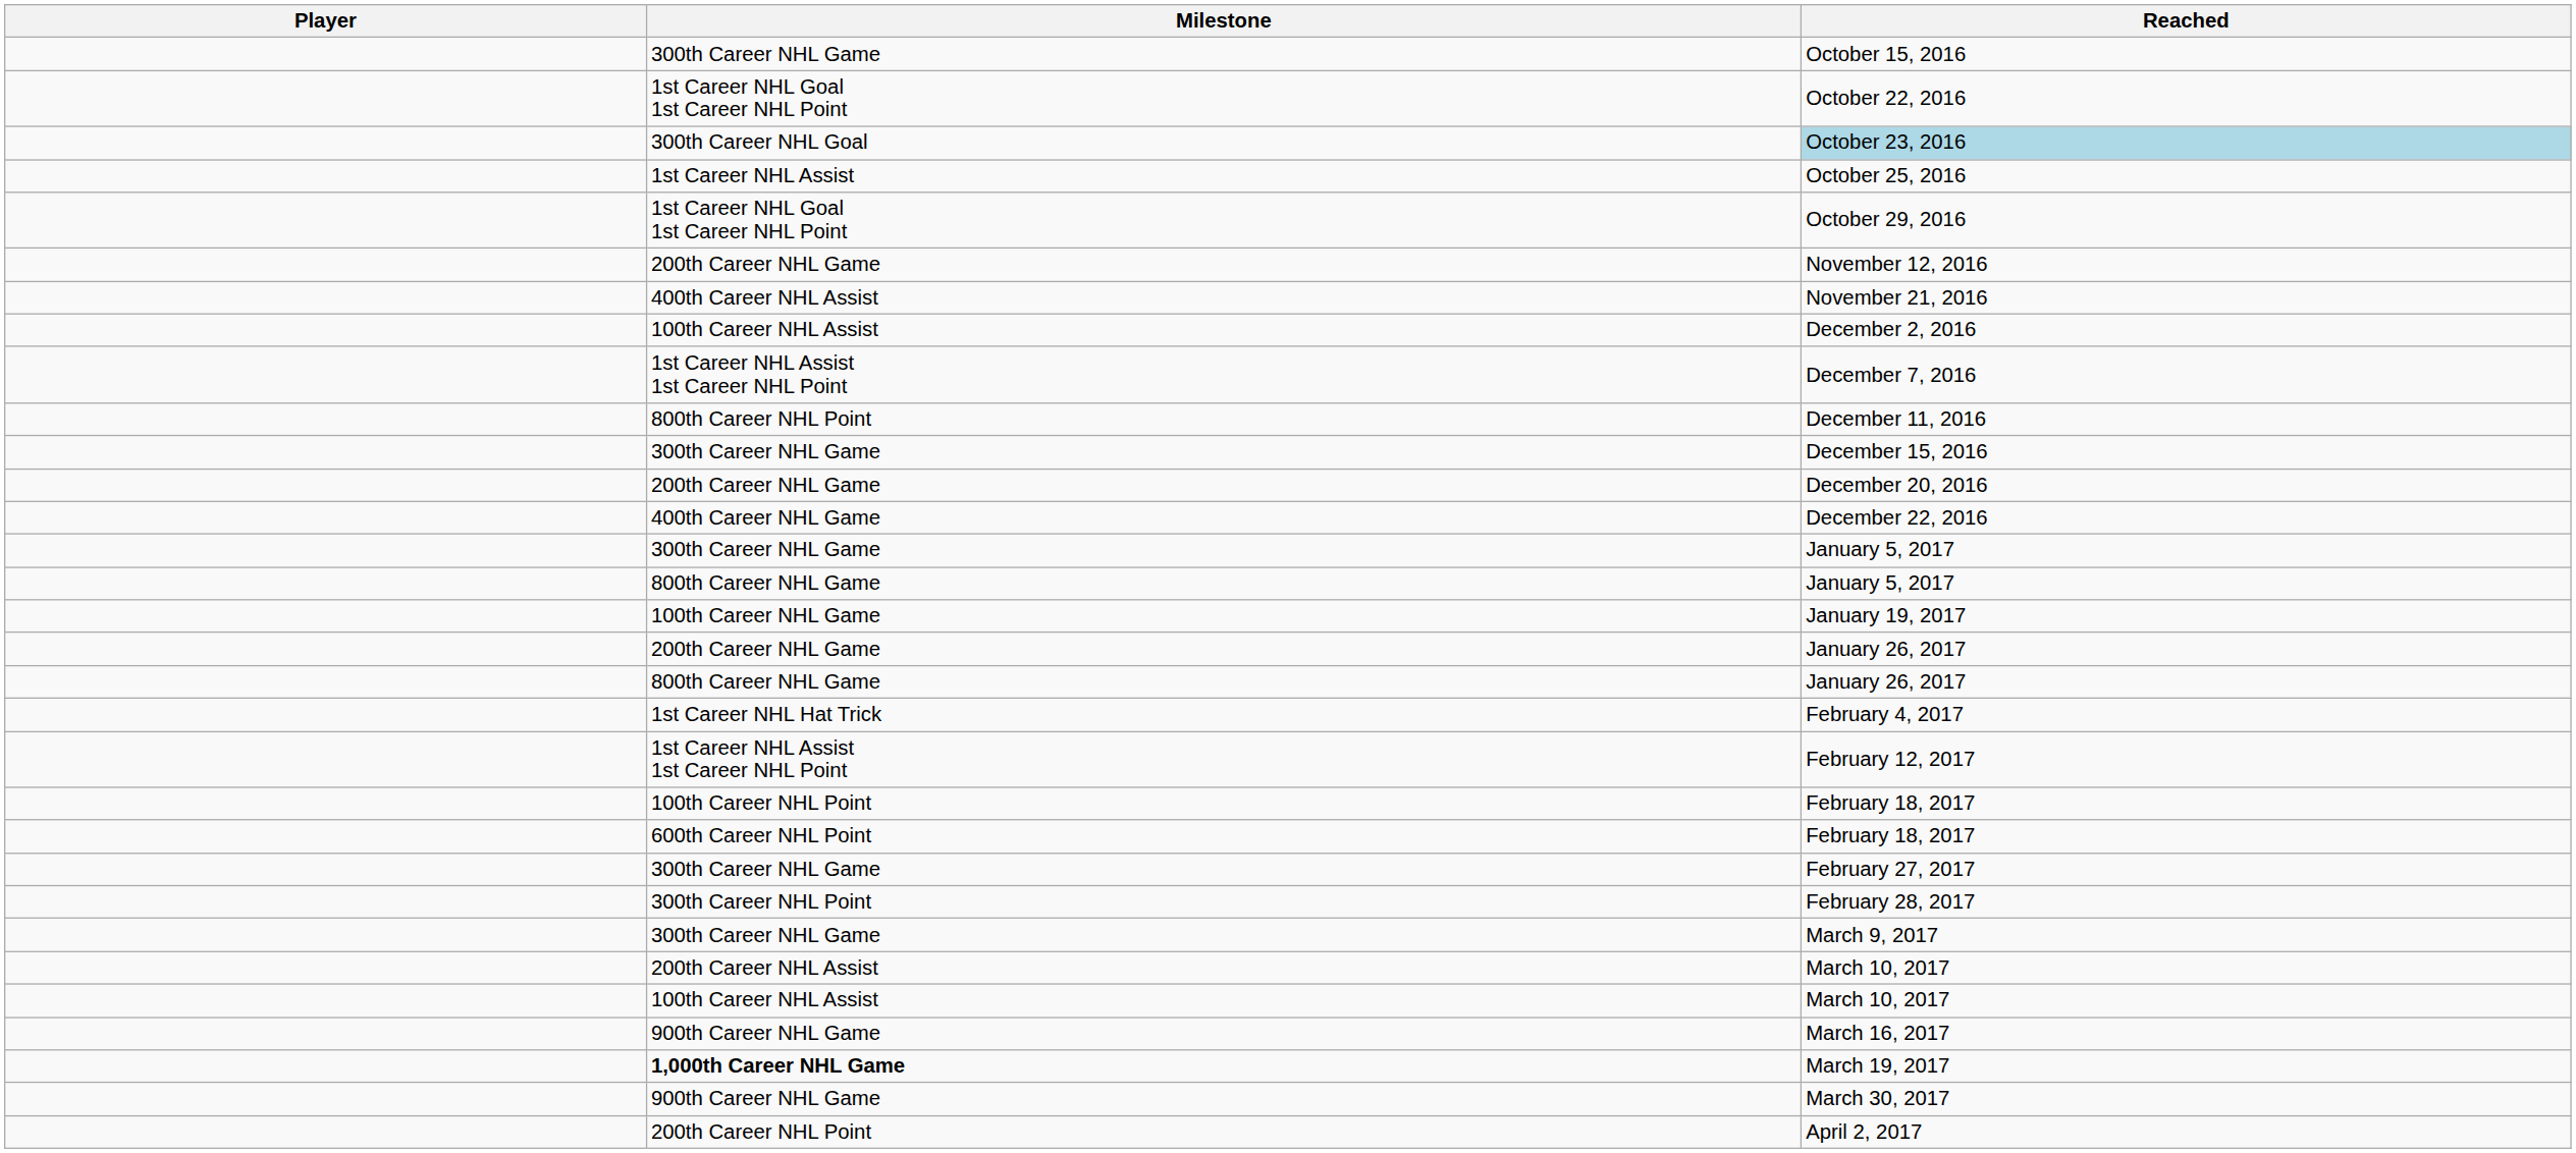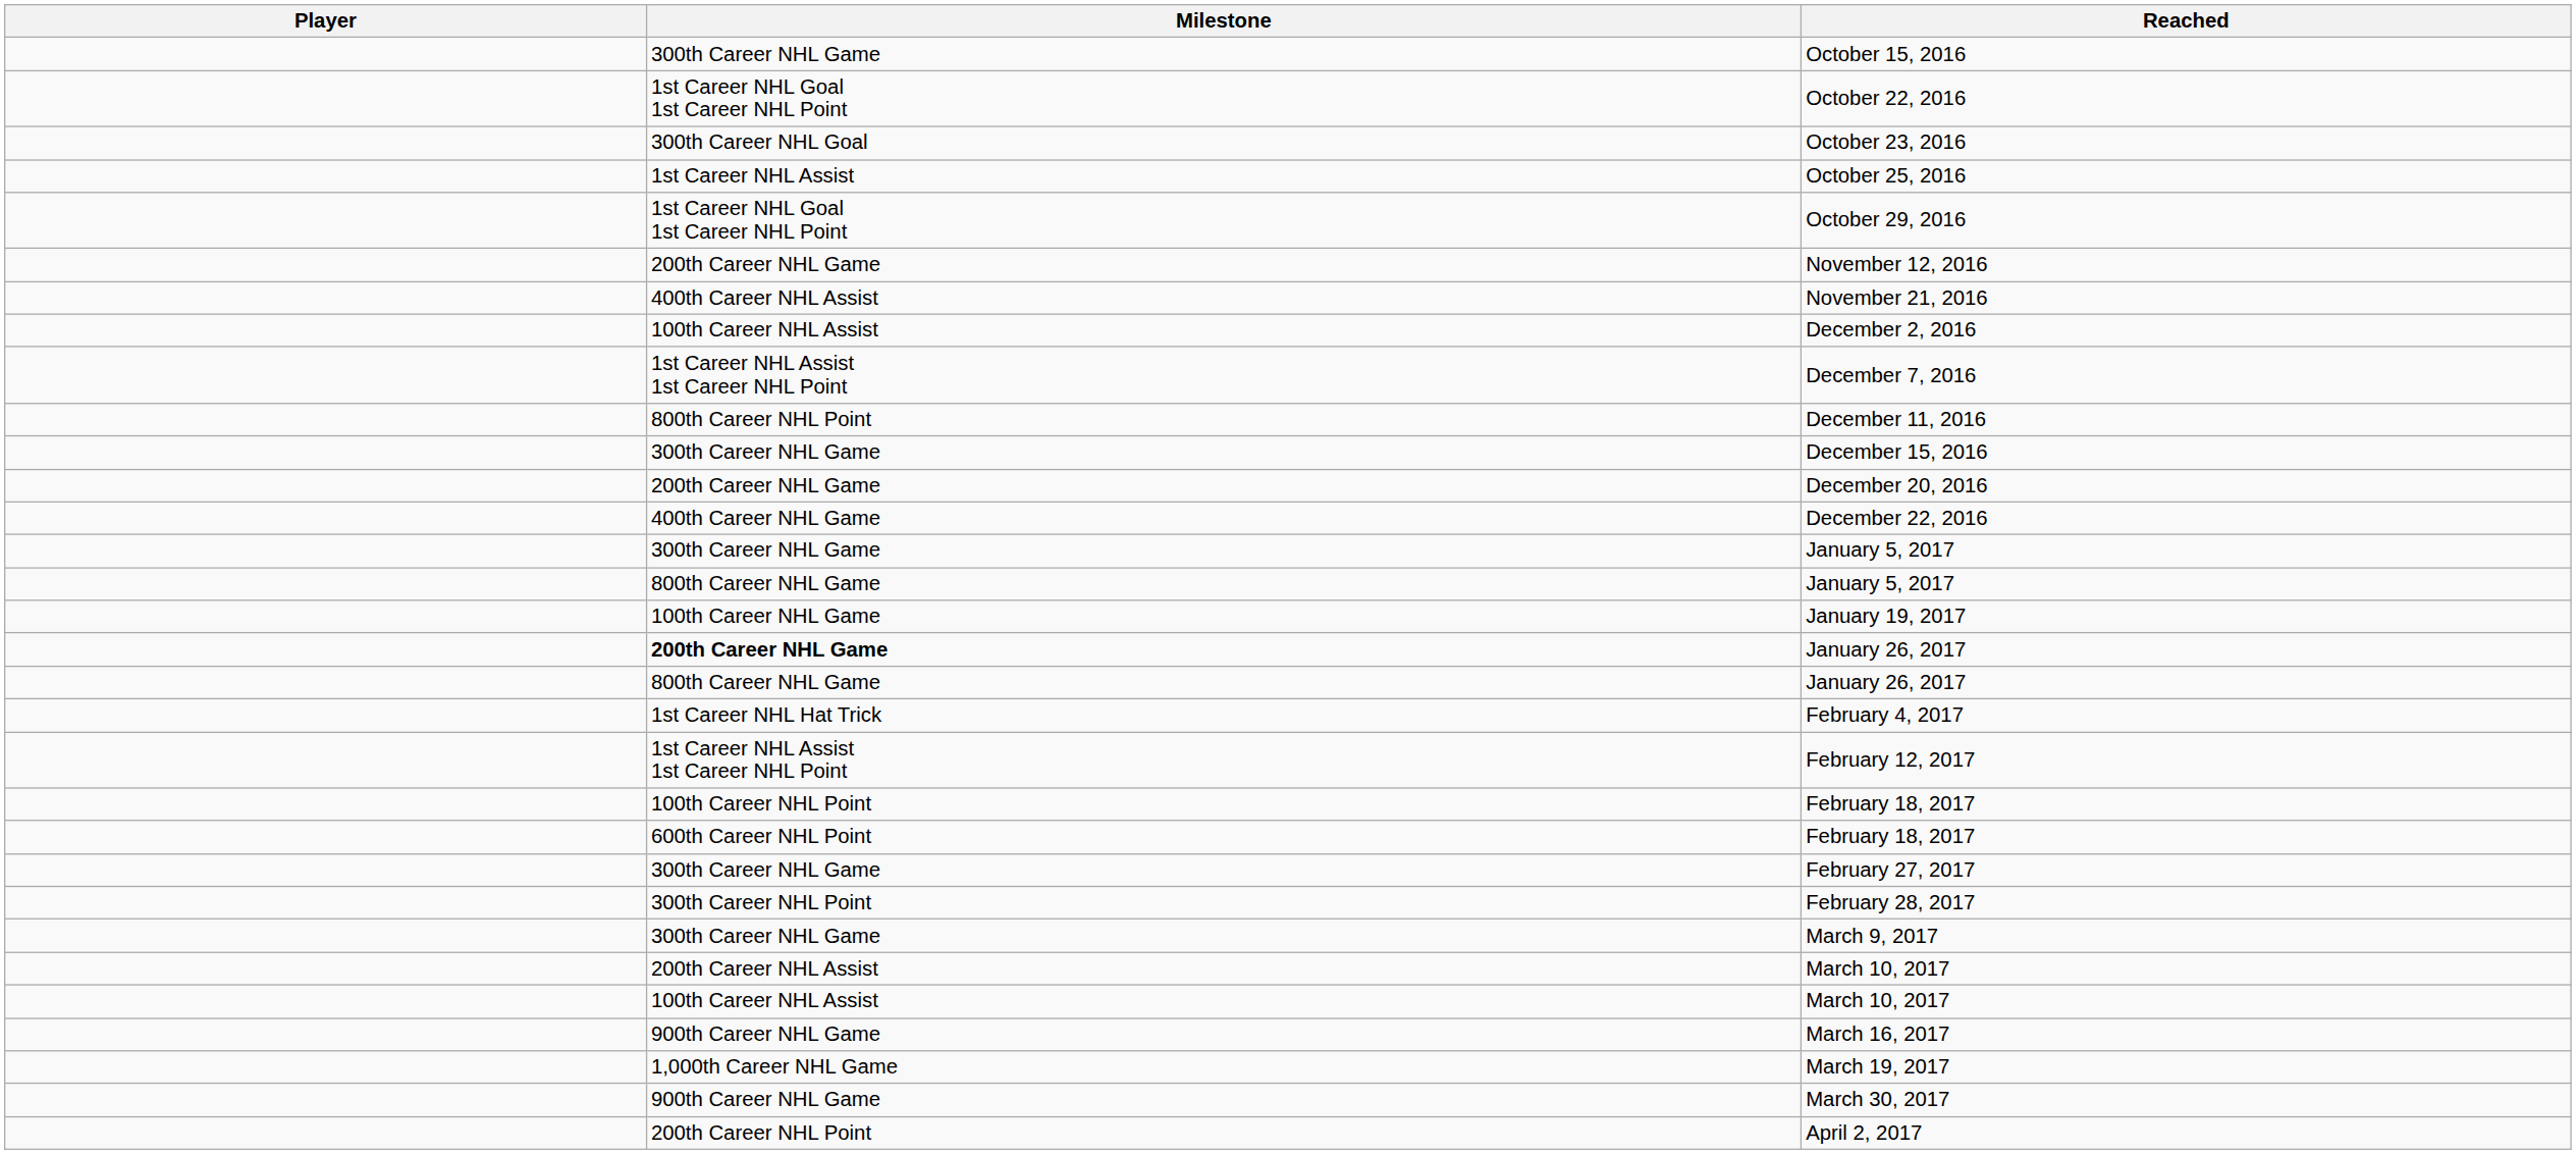row 4 | Reached: lightblue background -> no background
row 18 | Milestone: normal -> bold
row 30 | Milestone: bold -> normal
